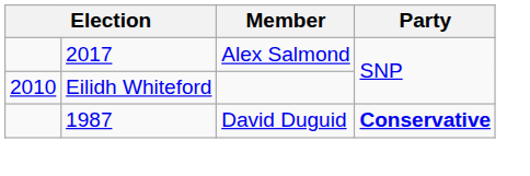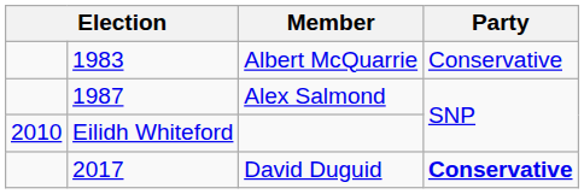+ row: 1983 | Albert McQuarrie | Conservative
Alex Salmond | column 2: 2017 -> 1987
David Duguid | column 2: 1987 -> 2017
